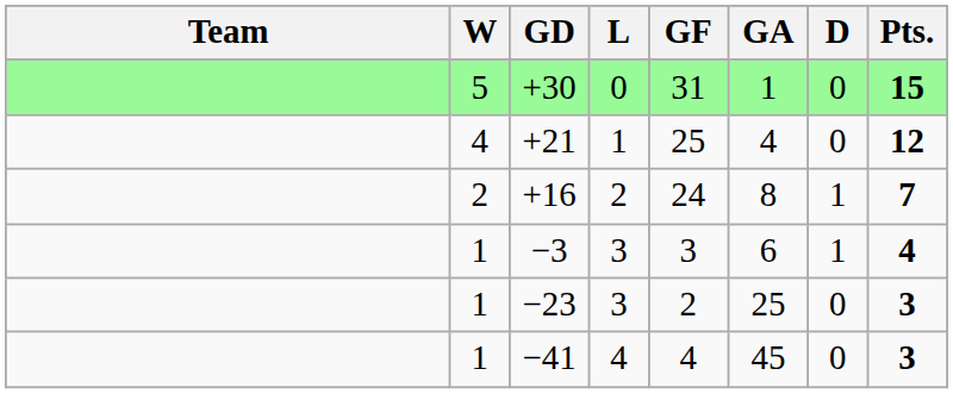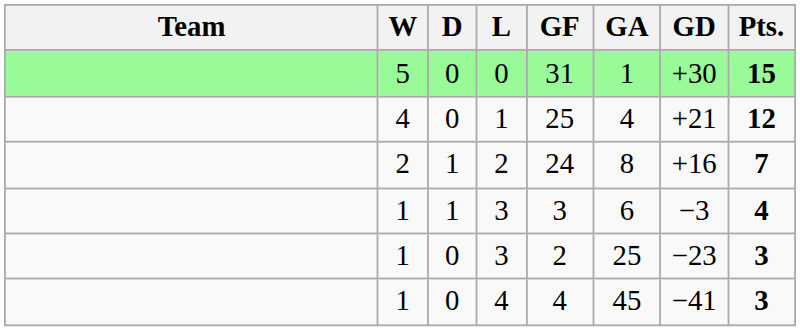columns swapped: D <-> GD
